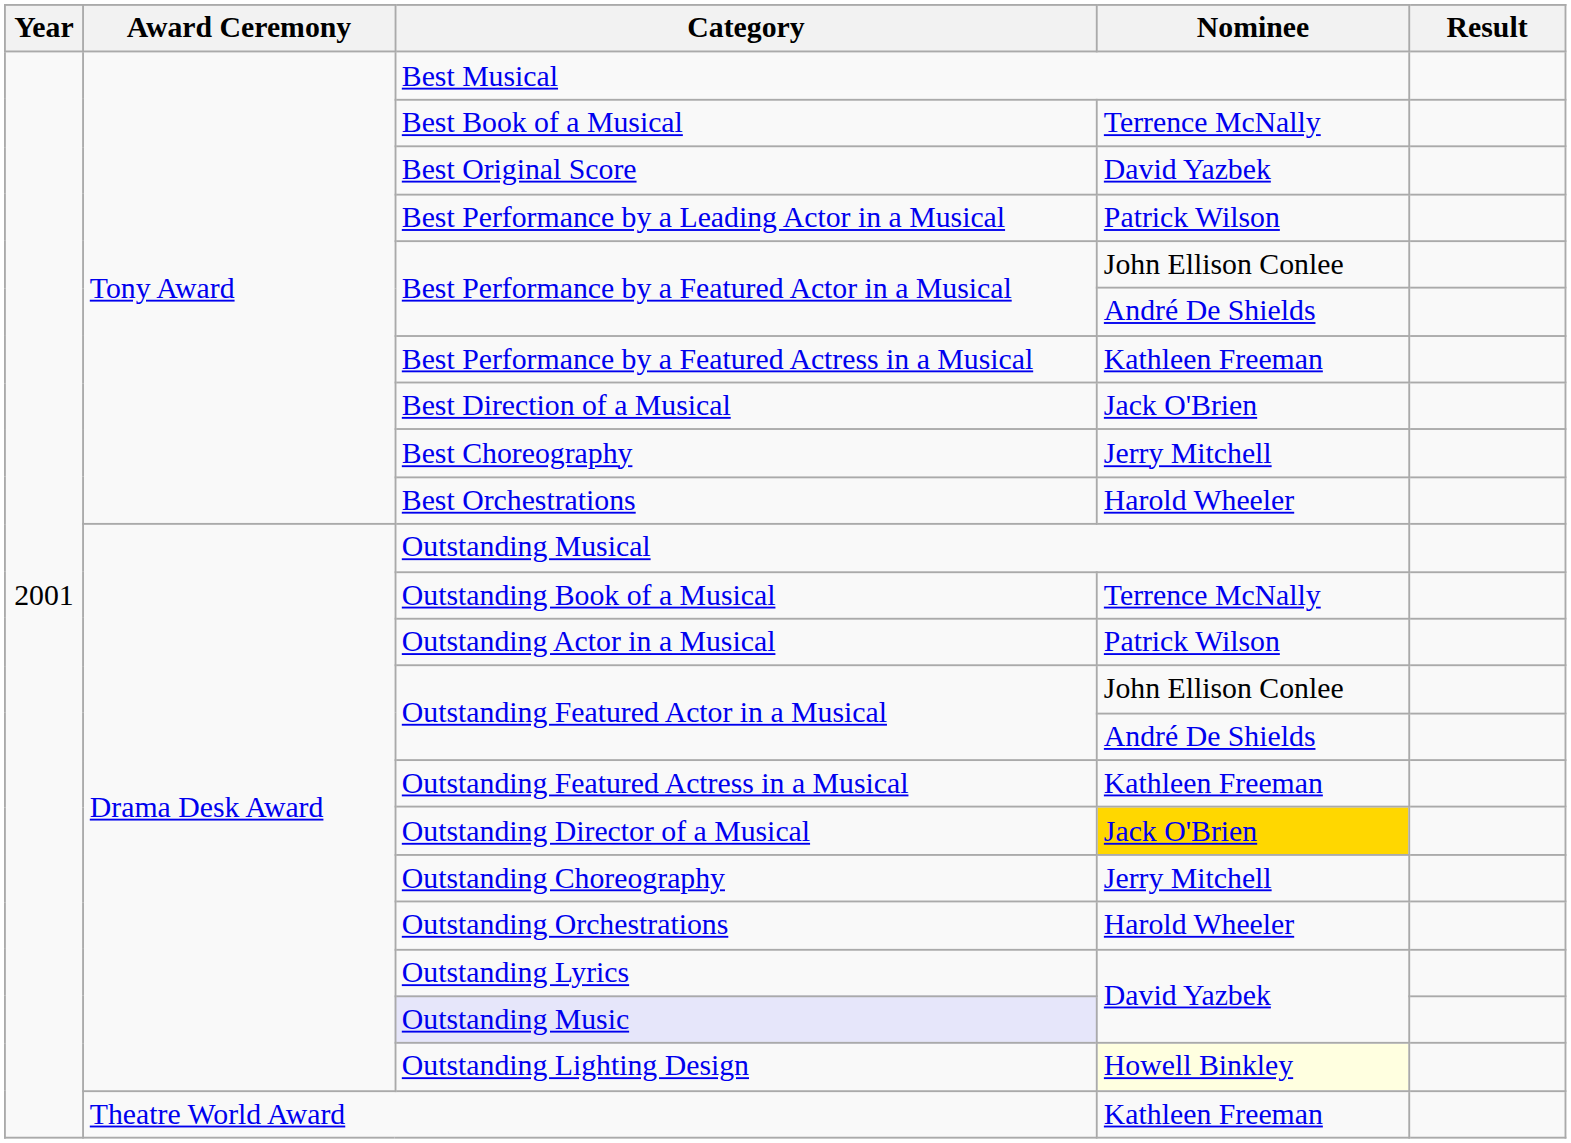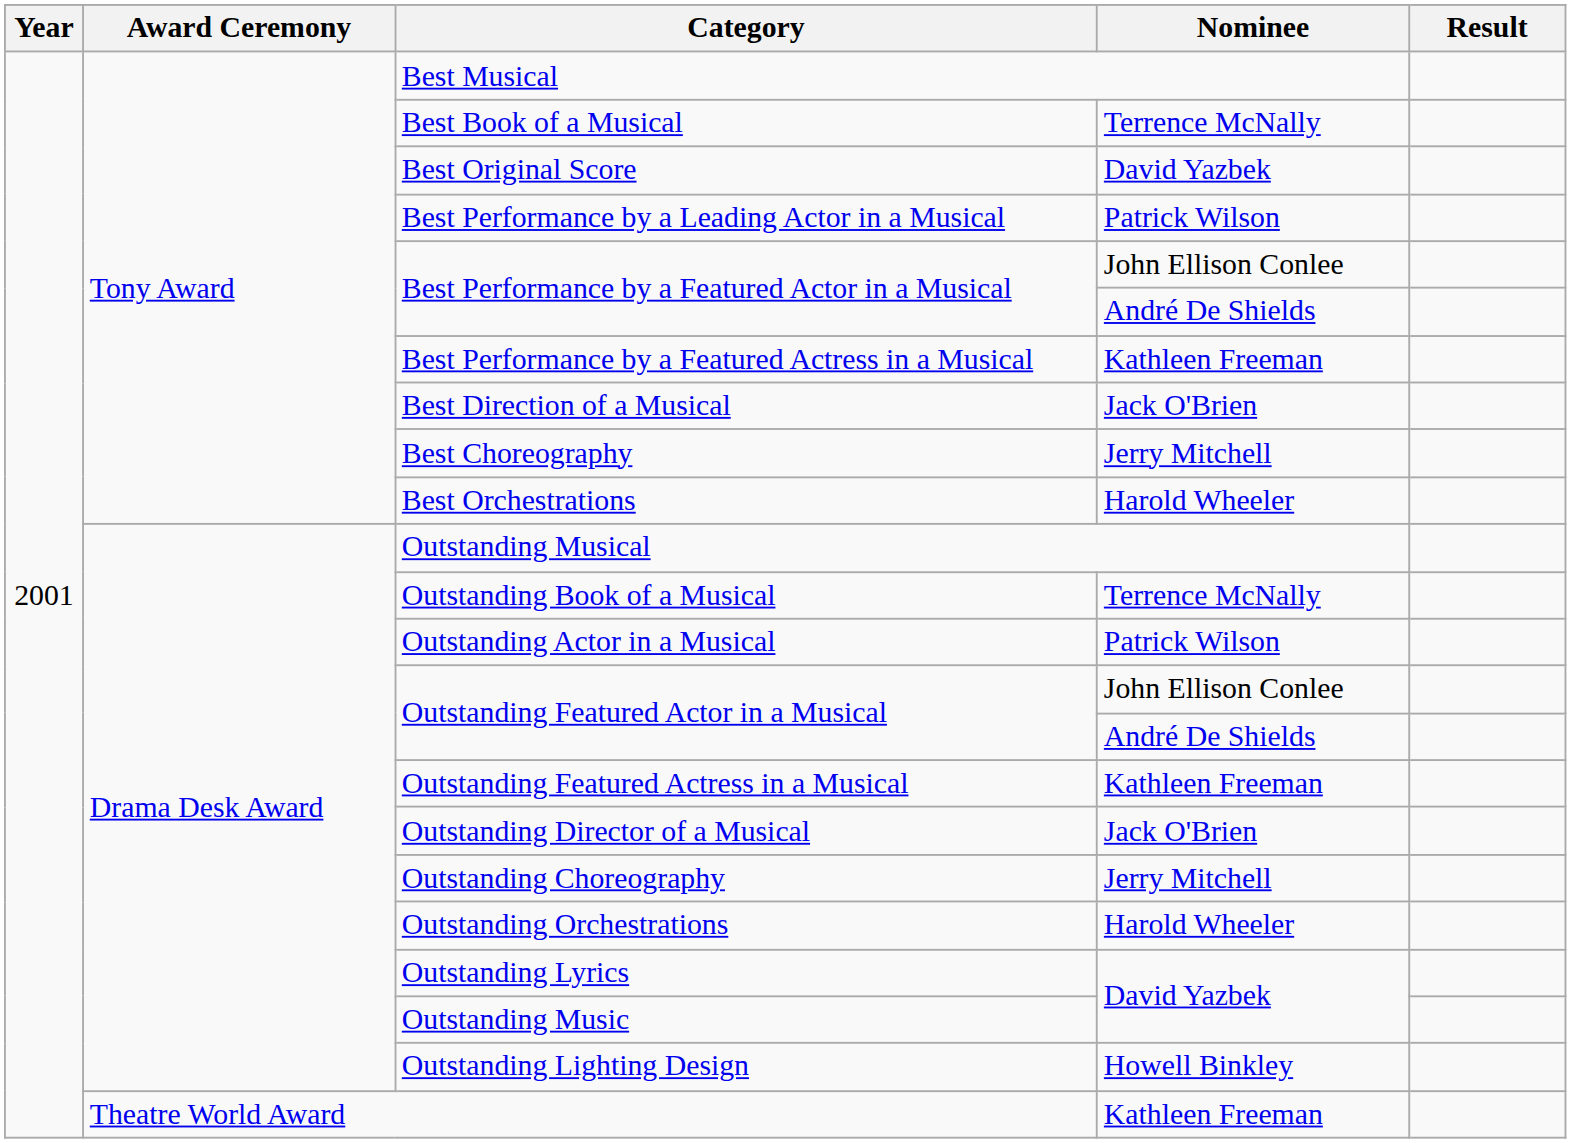Outstanding Director of a Musical | Nominee: gold background -> no background
Outstanding Music | Category: lavender background -> no background
Outstanding Lighting Design | Nominee: lightyellow background -> no background
